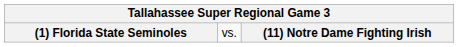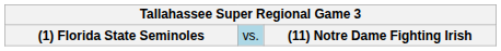(1) Florida State Seminoles | column 2: no background -> lightblue background
